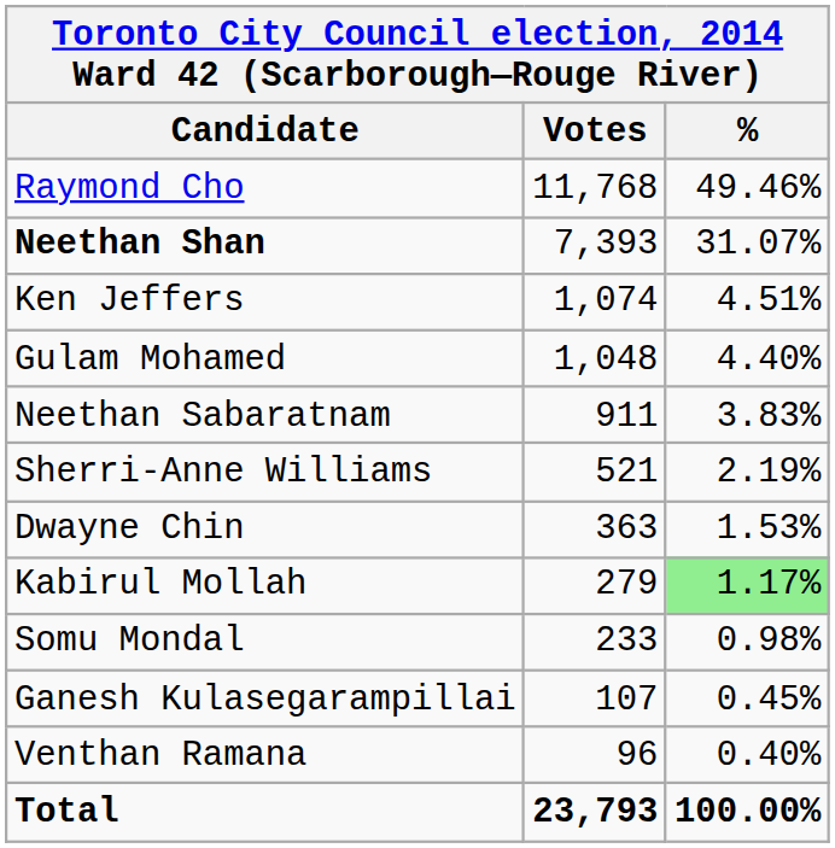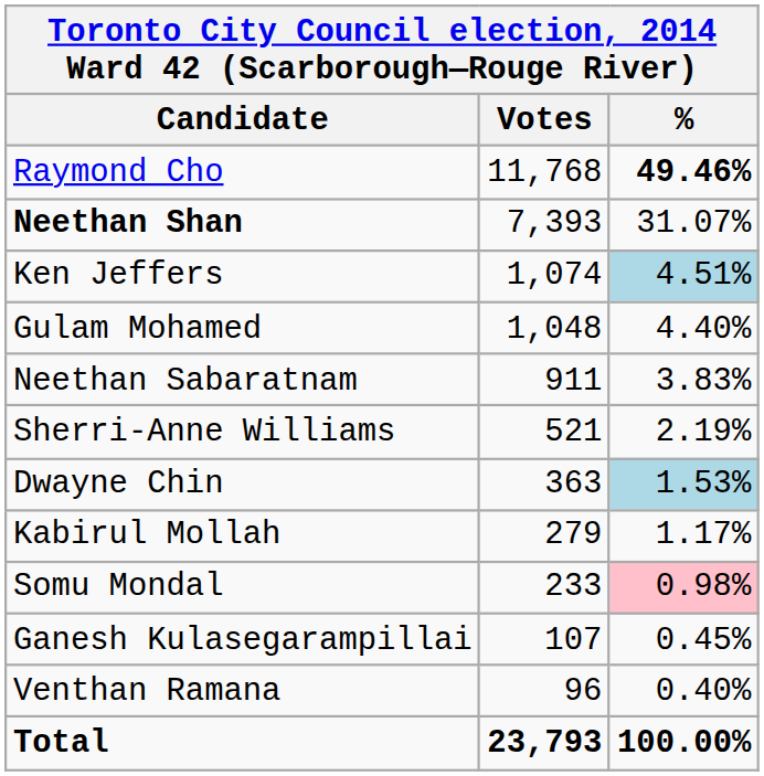Raymond Cho | %: normal -> bold
Ken Jeffers | %: no background -> lightblue background
Dwayne Chin | %: no background -> lightblue background
Kabirul Mollah | %: lightgreen background -> no background
Somu Mondal | %: no background -> pink background
